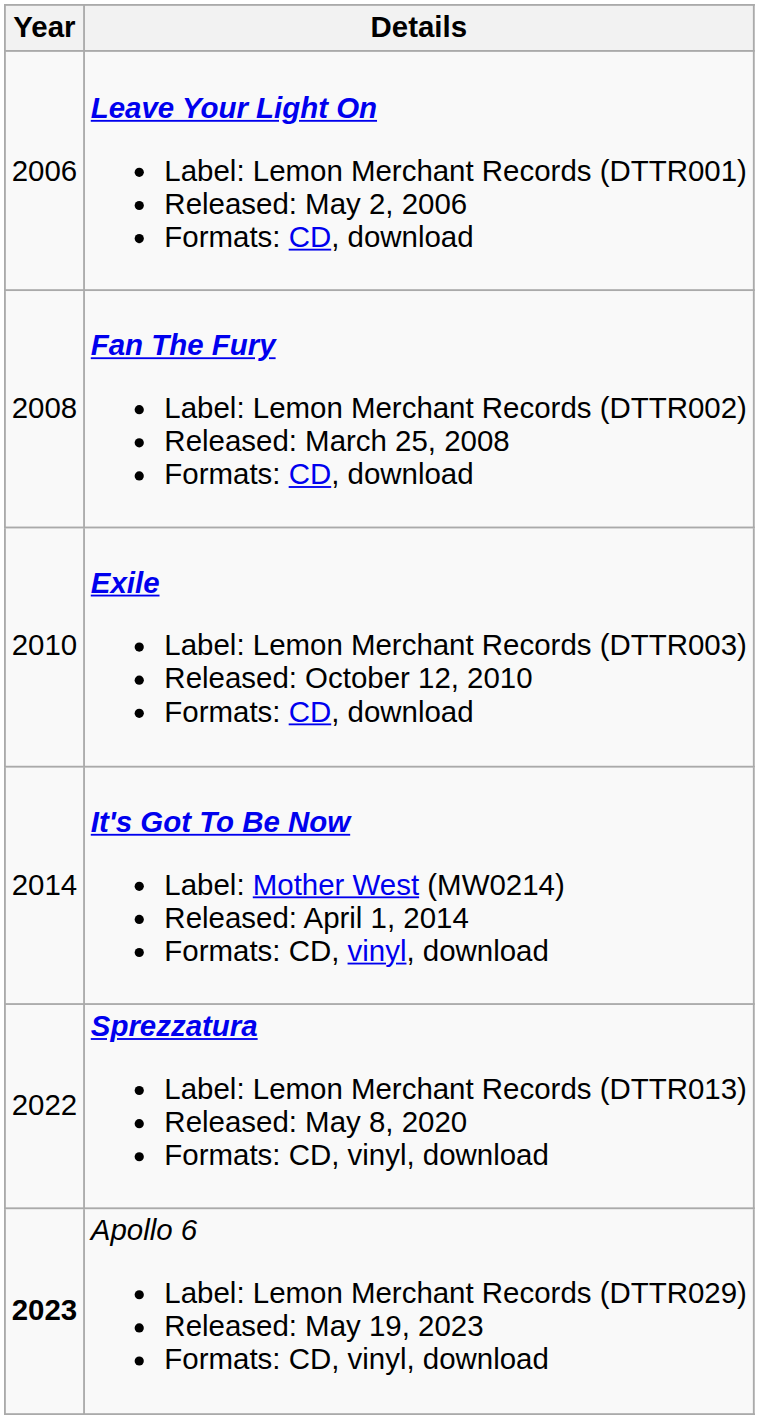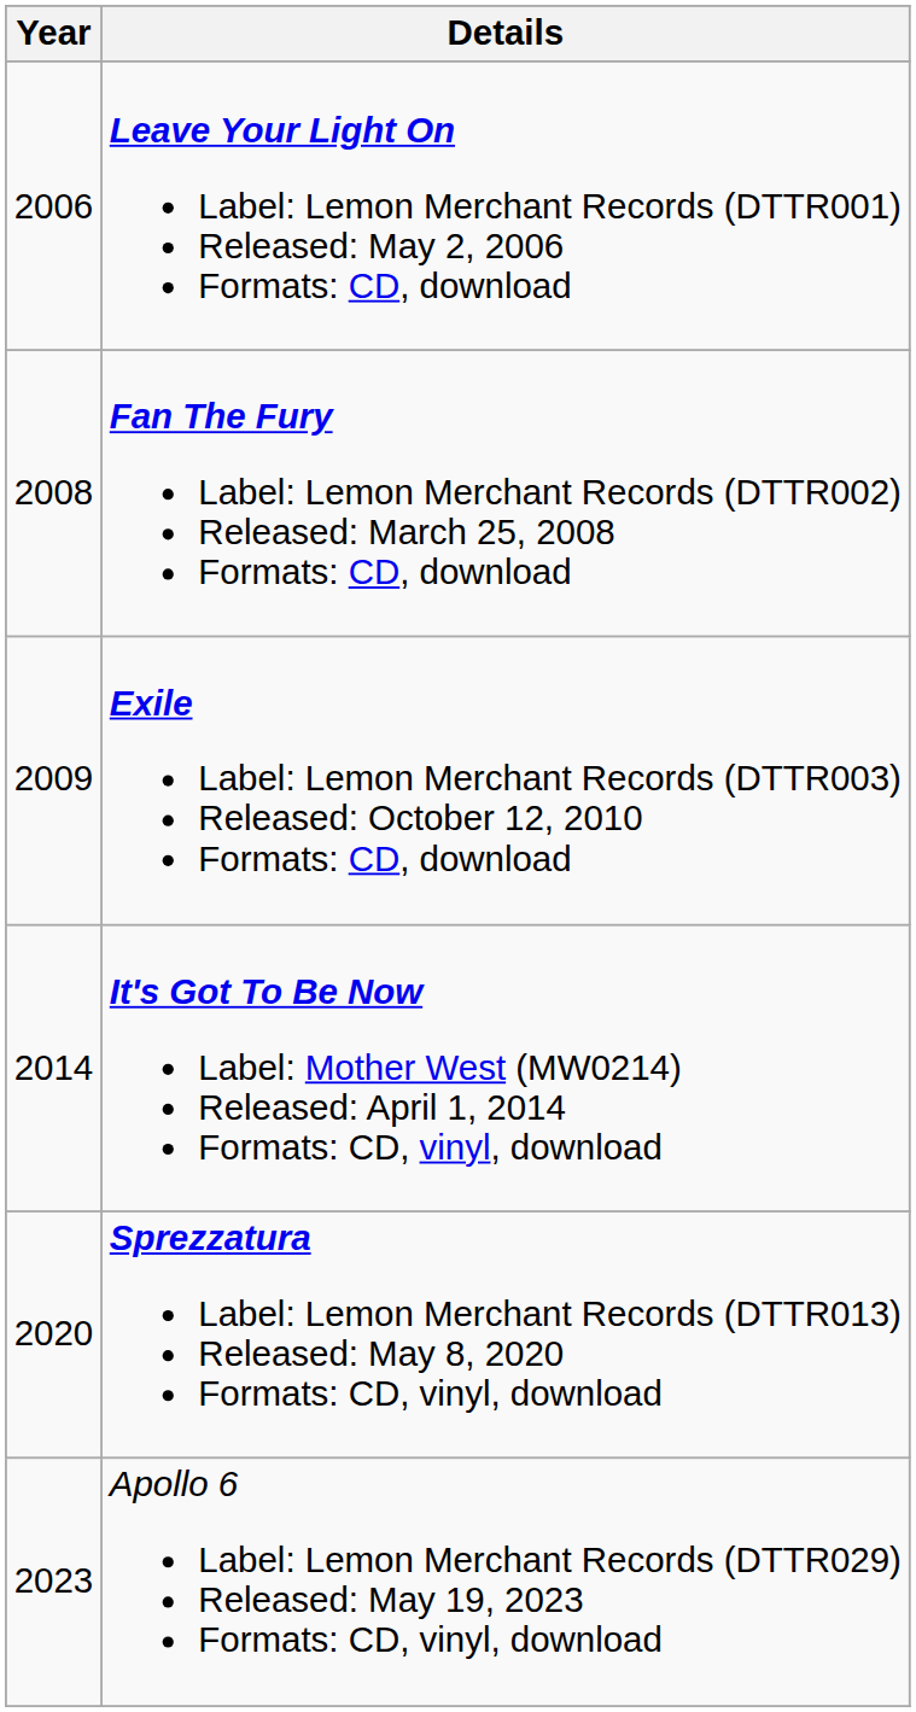row 4 | Year: 2010 -> 2009
row 6 | Year: 2022 -> 2020
row 7 | Year: bold -> normal
